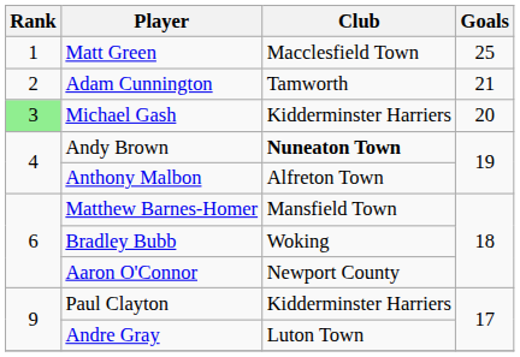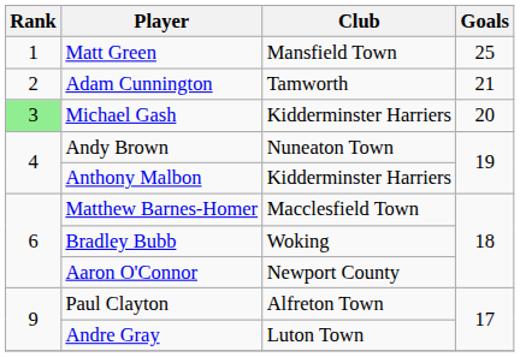Matt Green | Club: Macclesfield Town -> Mansfield Town
Andy Brown | Club: bold -> normal
Anthony Malbon | Club: Alfreton Town -> Kidderminster Harriers
Matthew Barnes-Homer | Club: Mansfield Town -> Macclesfield Town
Paul Clayton | Club: Kidderminster Harriers -> Alfreton Town
